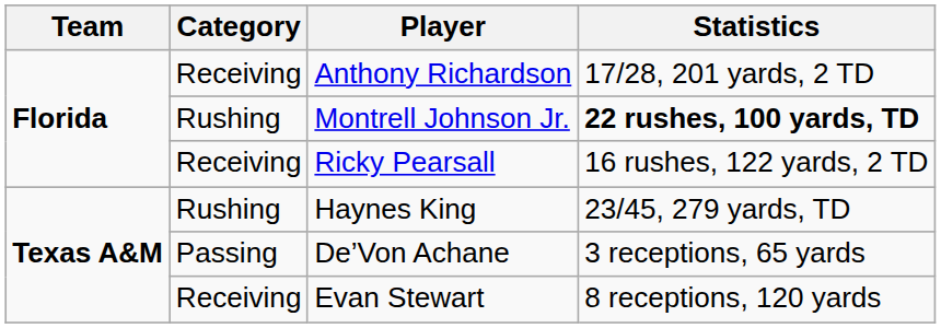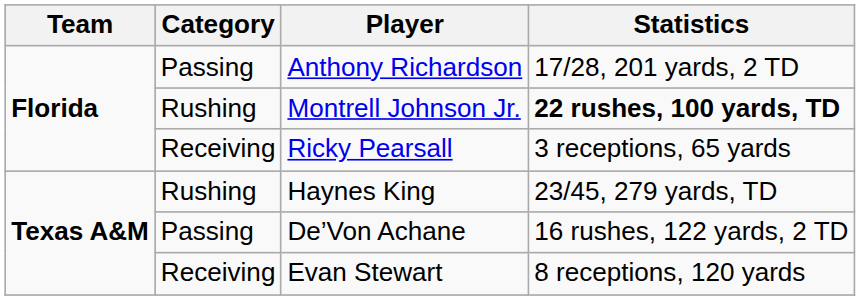Anthony Richardson | Category: Receiving -> Passing
Ricky Pearsall | Statistics: 16 rushes, 122 yards, 2 TD -> 3 receptions, 65 yards
De’Von Achane | Statistics: 3 receptions, 65 yards -> 16 rushes, 122 yards, 2 TD
